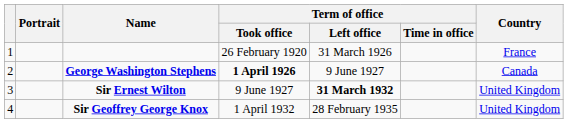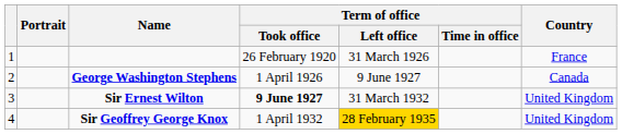George Washington Stephens | Term of office / Took office: bold -> normal
Sir Ernest Wilton | Term of office / Took office: normal -> bold
Sir Ernest Wilton | Term of office / Left office: bold -> normal
Sir Geoffrey George Knox | Term of office / Left office: no background -> gold background
